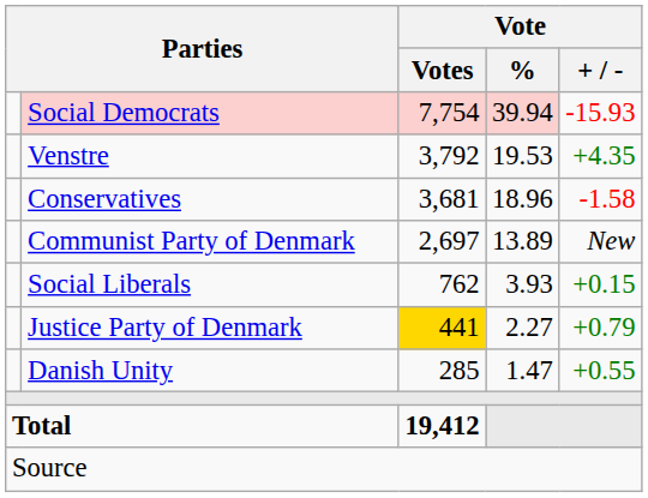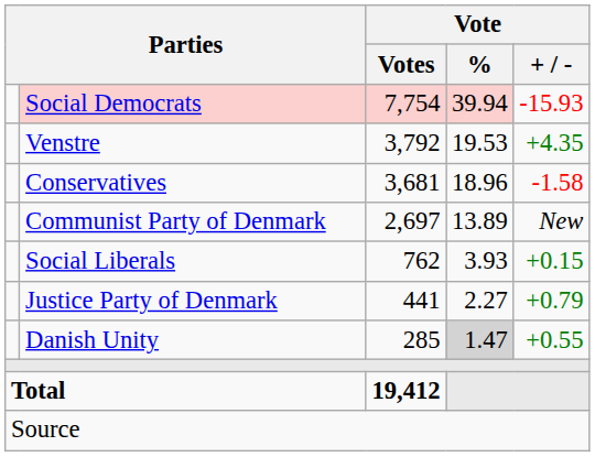Justice Party of Denmark | Vote / Votes: gold background -> no background
Danish Unity | Vote / %: no background -> lightgrey background
